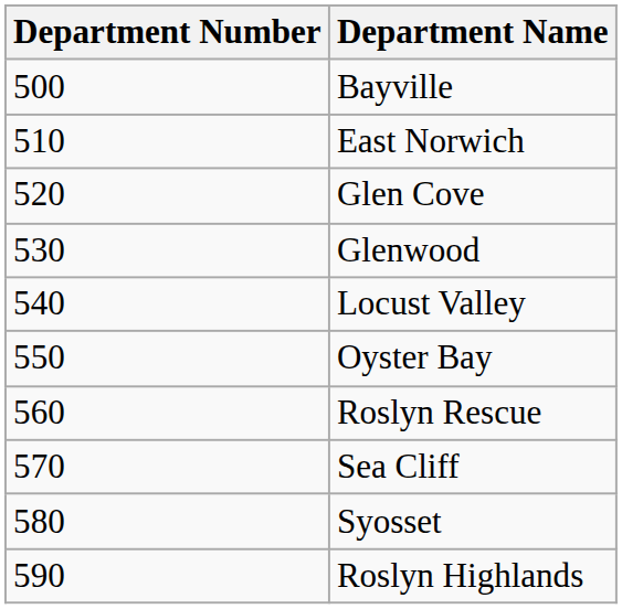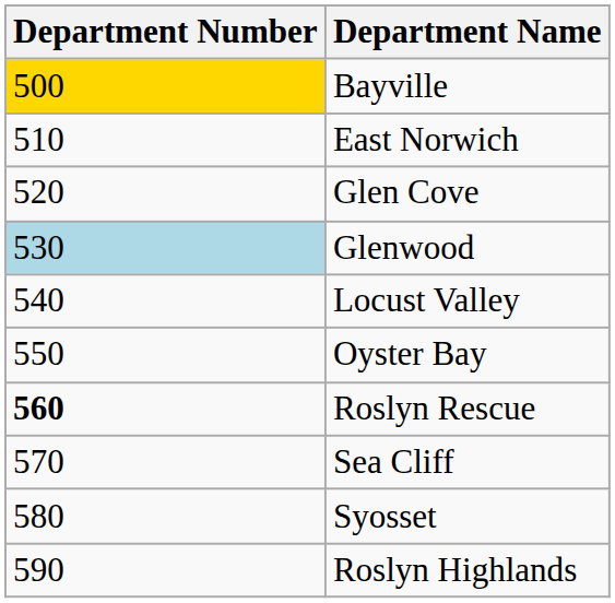Bayville | Department Number: no background -> gold background
Glenwood | Department Number: no background -> lightblue background
Roslyn Rescue | Department Number: normal -> bold
